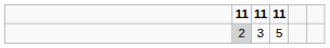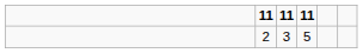row 2 | column 2: lightgrey background -> no background
